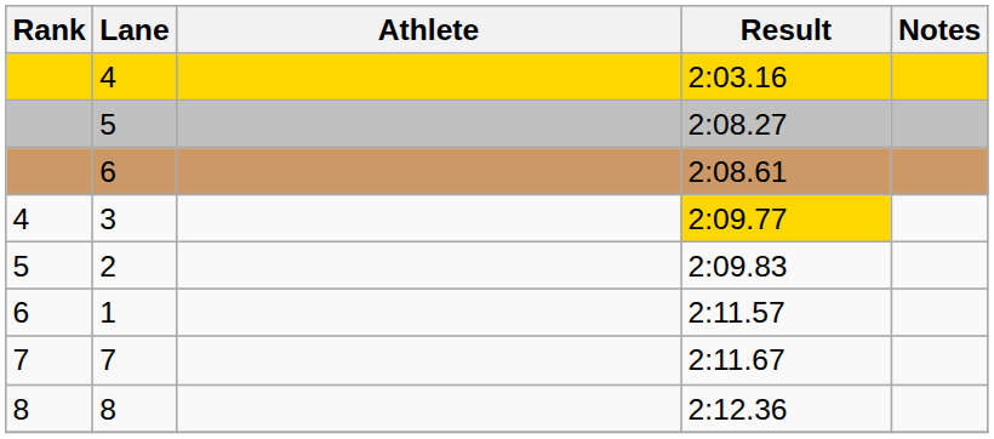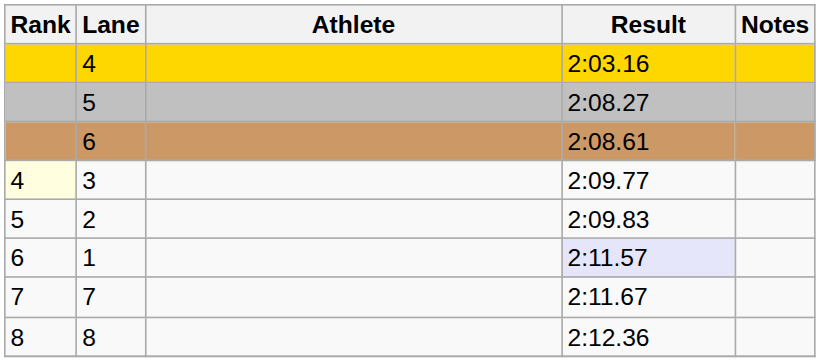3 | Rank: no background -> lightyellow background
3 | Result: gold background -> no background
1 | Result: no background -> lavender background
